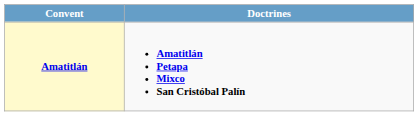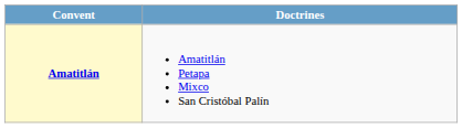Amatitlán | Doctrines: bold -> normal
